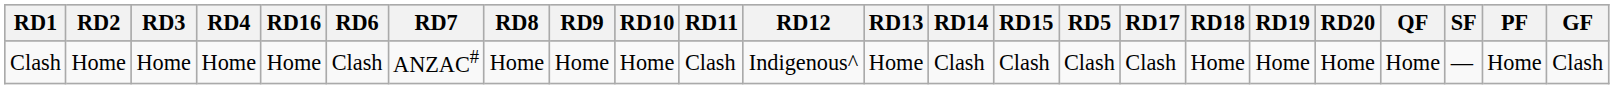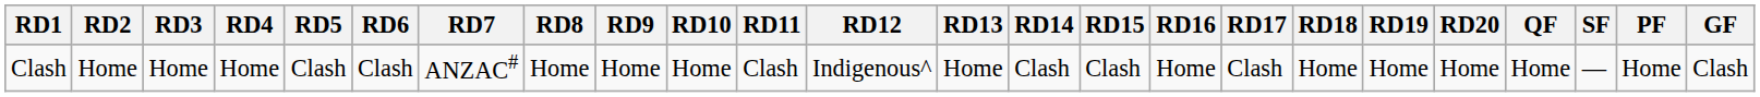columns swapped: RD5 <-> RD16
